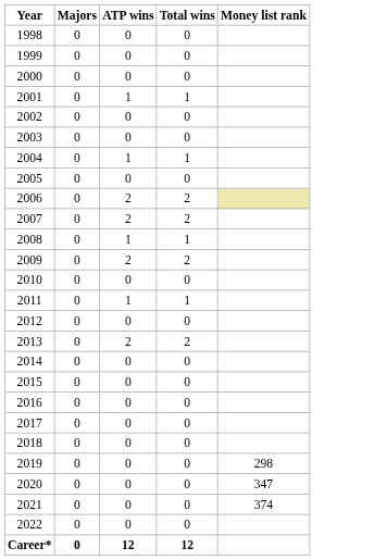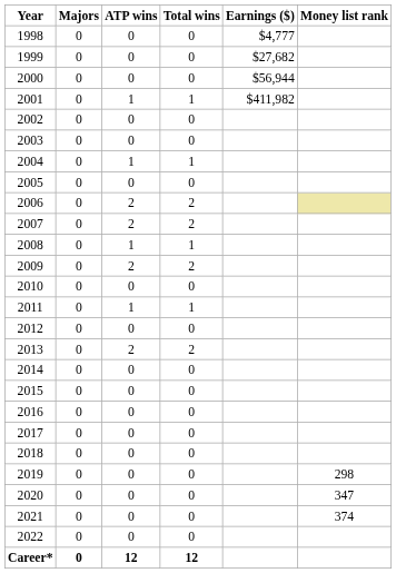+ column: Earnings ($) | $4,777 | $27,682 | $56,944 | $411,982
